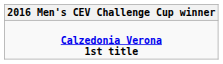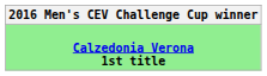row 2 | column 1: no background -> lightgreen background
